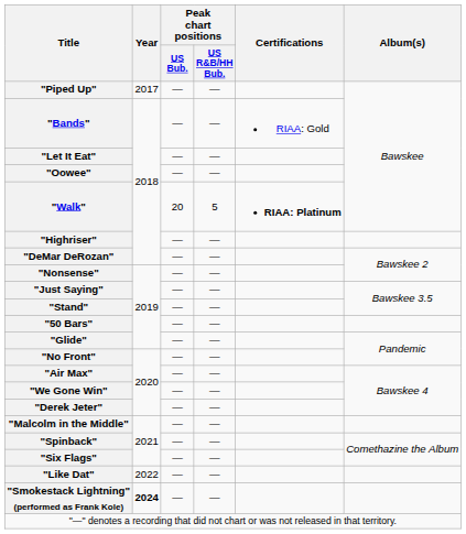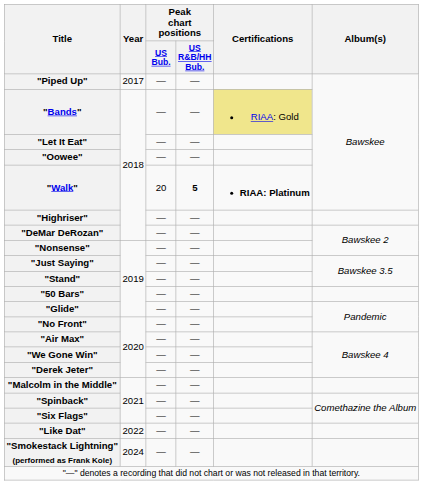"Bands" | Certifications: no background -> khaki background
"Walk" | Peak chart positions / US R&B/HH Bub.: normal -> bold
"Smokestack Lightning" (performed as Frank Kole) | Year: bold -> normal
